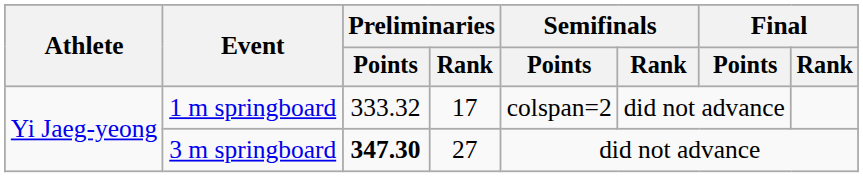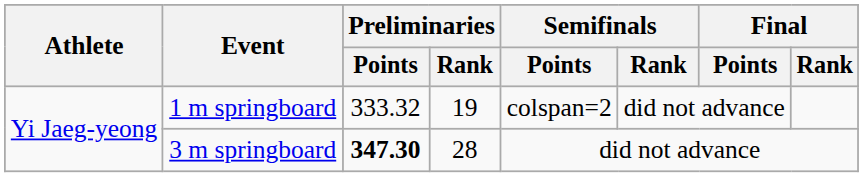1 m springboard | Preliminaries / Rank: 17 -> 19
3 m springboard | Preliminaries / Rank: 27 -> 28
